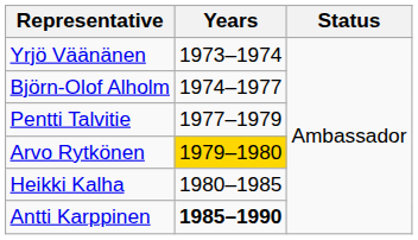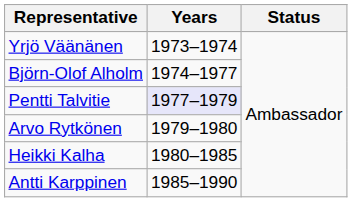Pentti Talvitie | Years: no background -> lavender background
Arvo Rytkönen | Years: gold background -> no background
Antti Karppinen | Years: bold -> normal
